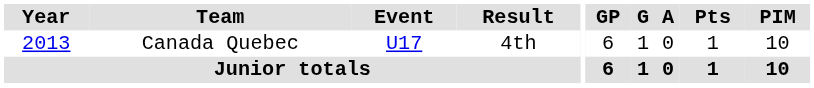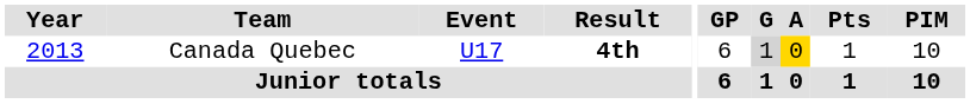Canada Quebec | Result: normal -> bold
Canada Quebec | G: no background -> lightgrey background
Canada Quebec | A: no background -> gold background
